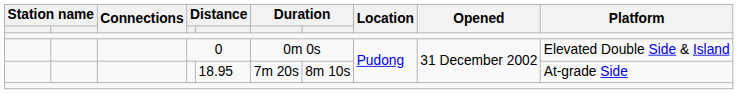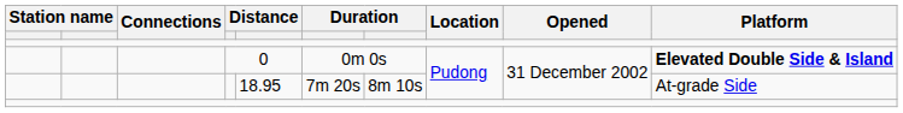0 | Platform: normal -> bold
